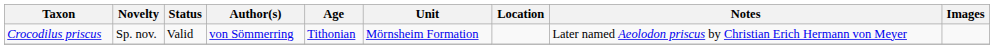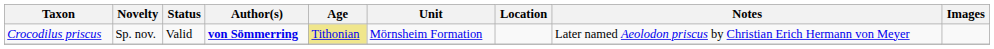Crocodilus priscus | Author(s): normal -> bold
Crocodilus priscus | Age: no background -> khaki background
